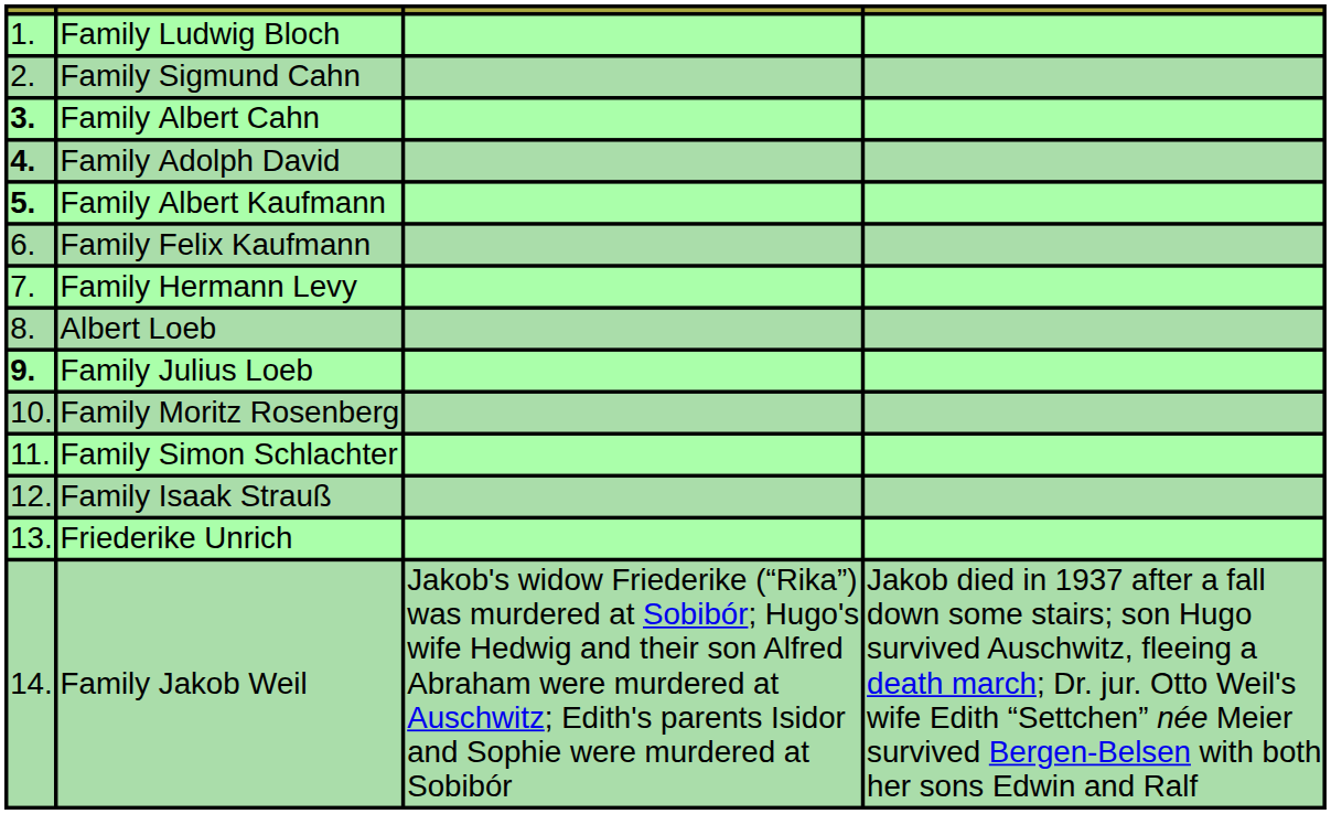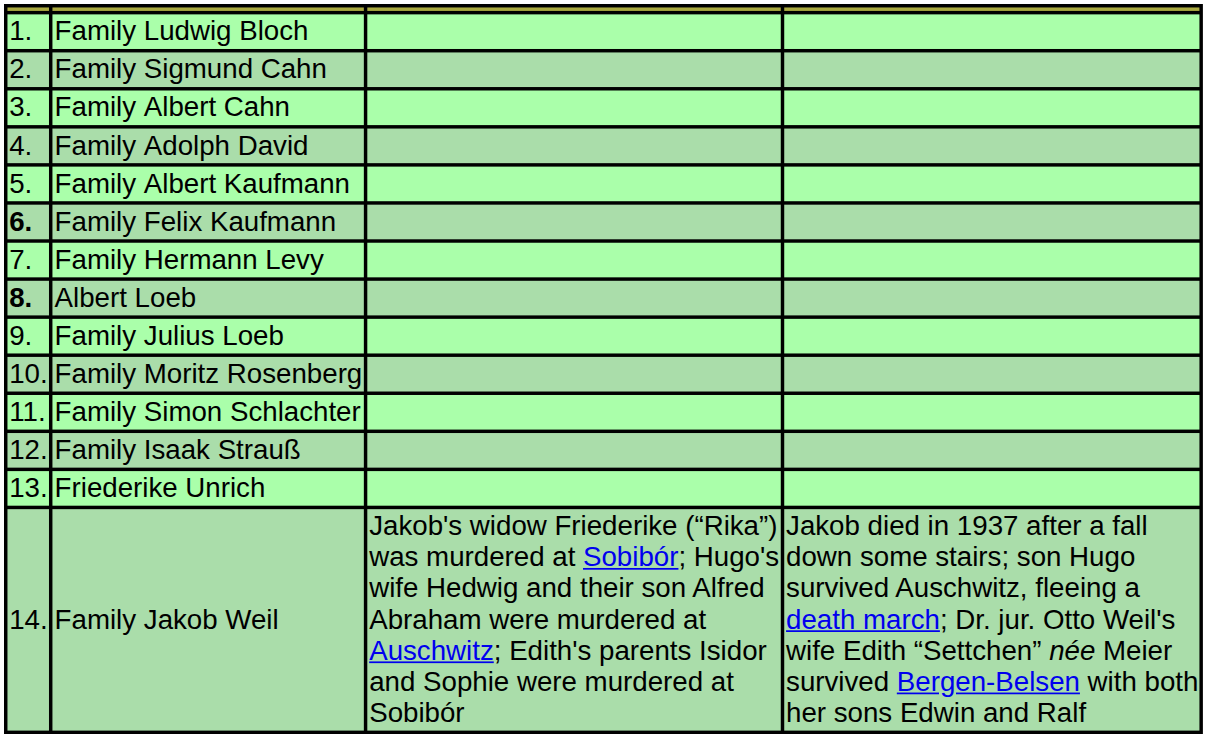Family Albert Cahn | column 1: bold -> normal
Family Adolph David | column 1: bold -> normal
Family Albert Kaufmann | column 1: bold -> normal
Family Felix Kaufmann | column 1: normal -> bold
Albert Loeb | column 1: normal -> bold
Family Julius Loeb | column 1: bold -> normal
